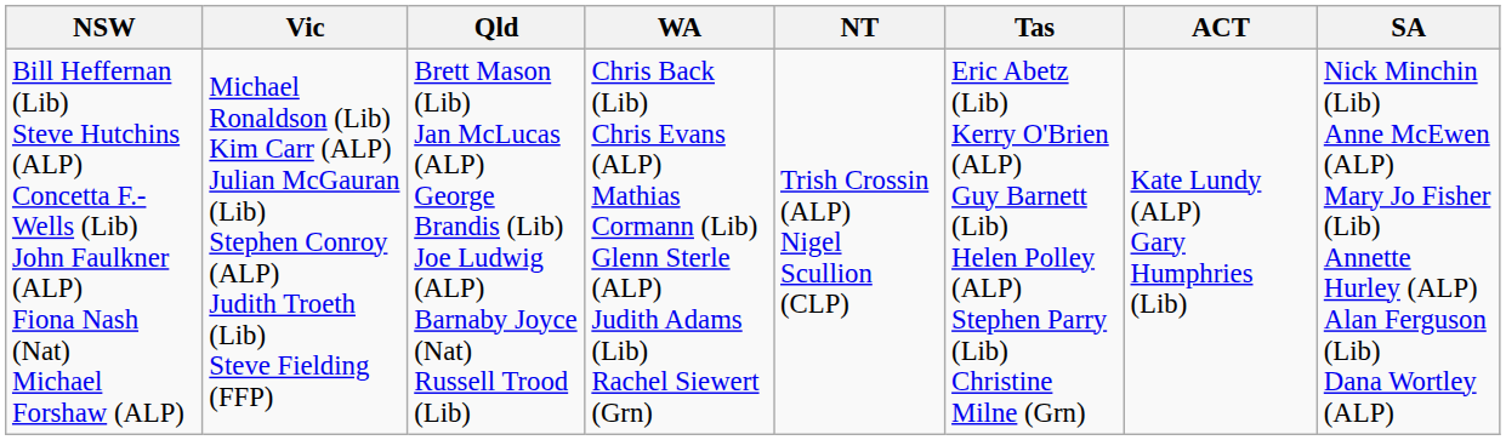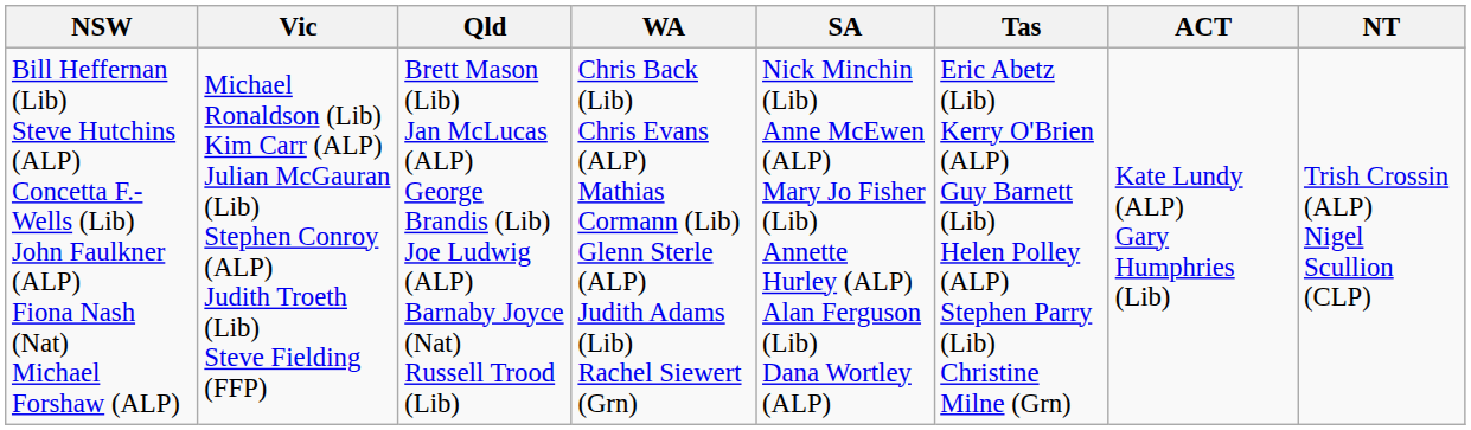columns swapped: SA <-> NT
